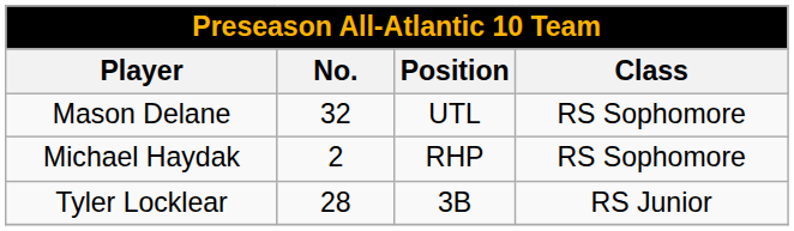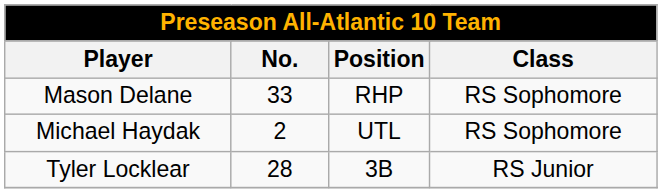Mason Delane | No.: 32 -> 33
Mason Delane | Position: UTL -> RHP
Michael Haydak | Position: RHP -> UTL
